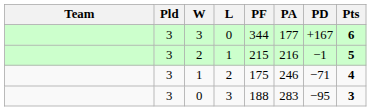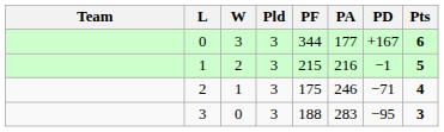columns swapped: Pld <-> L
